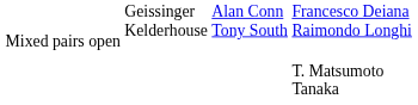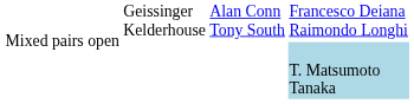row 2 | column 4: no background -> lightblue background
